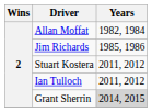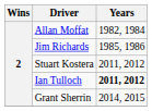Ian Tulloch | Years: normal -> bold
Grant Sherrin | Years: lightgrey background -> no background
